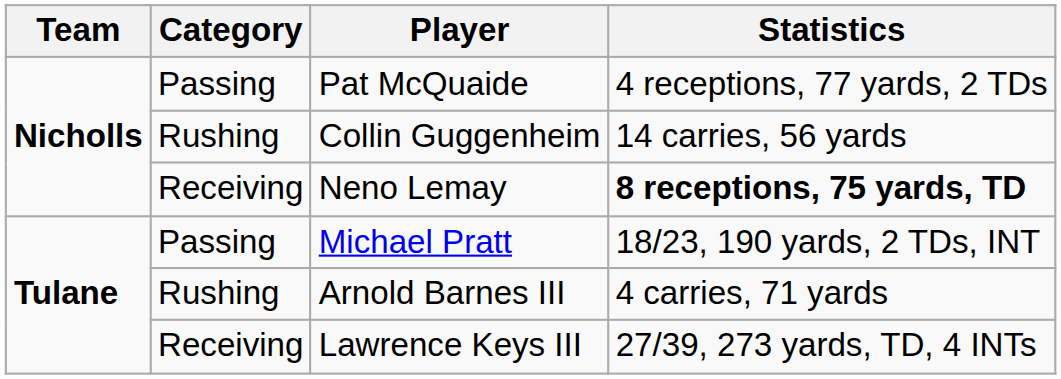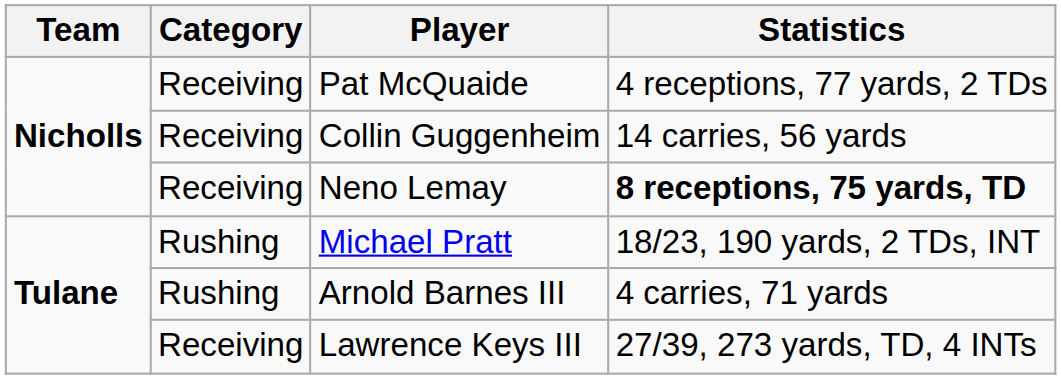Pat McQuaide | Category: Passing -> Receiving
Collin Guggenheim | Category: Rushing -> Receiving
Michael Pratt | Category: Passing -> Rushing
